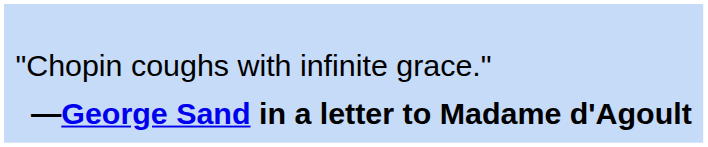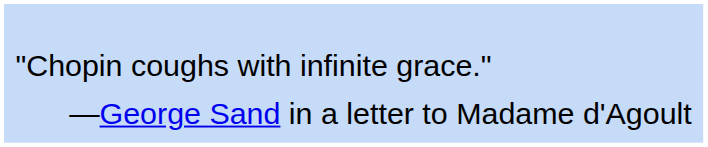row 2 | column 1: bold -> normal
